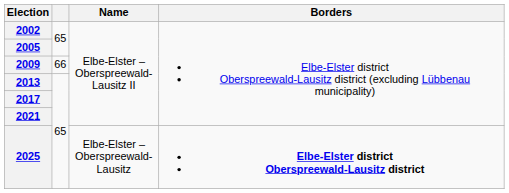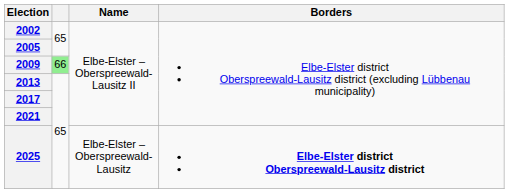2009 | column 2: no background -> lightgreen background
